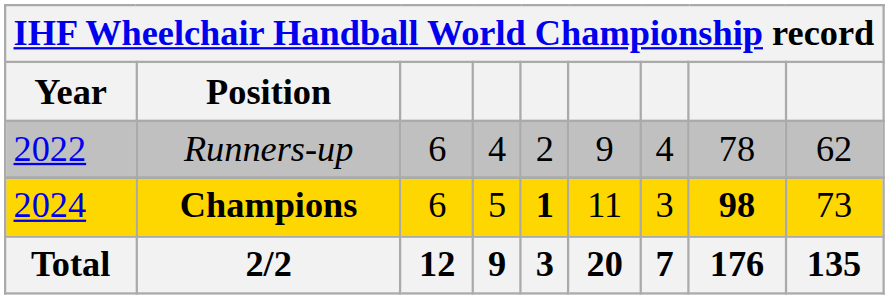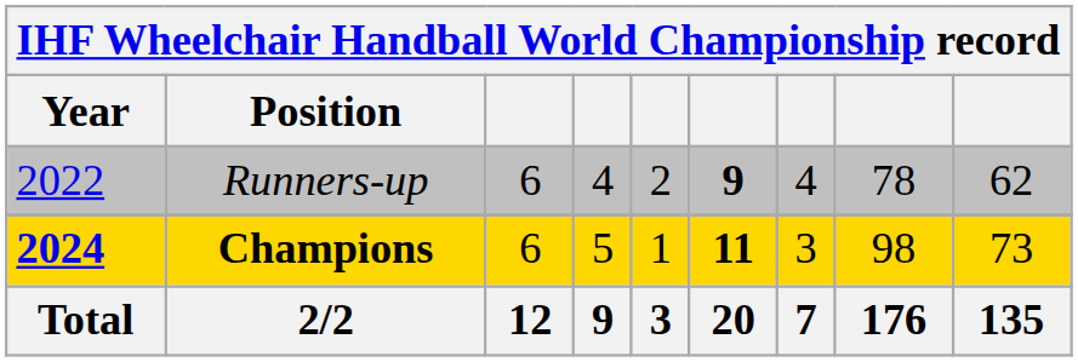Runners-up | column 6: normal -> bold
Champions | Year: normal -> bold
Champions | column 5: bold -> normal
Champions | column 6: normal -> bold
Champions | column 8: bold -> normal
